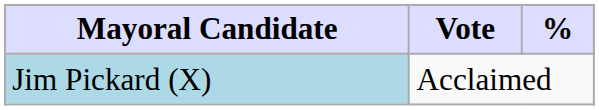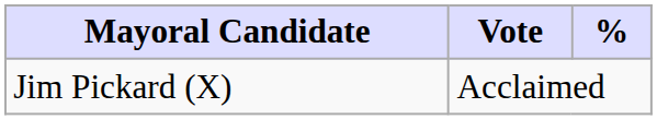Jim Pickard (X) | Mayoral Candidate: lightblue background -> no background
